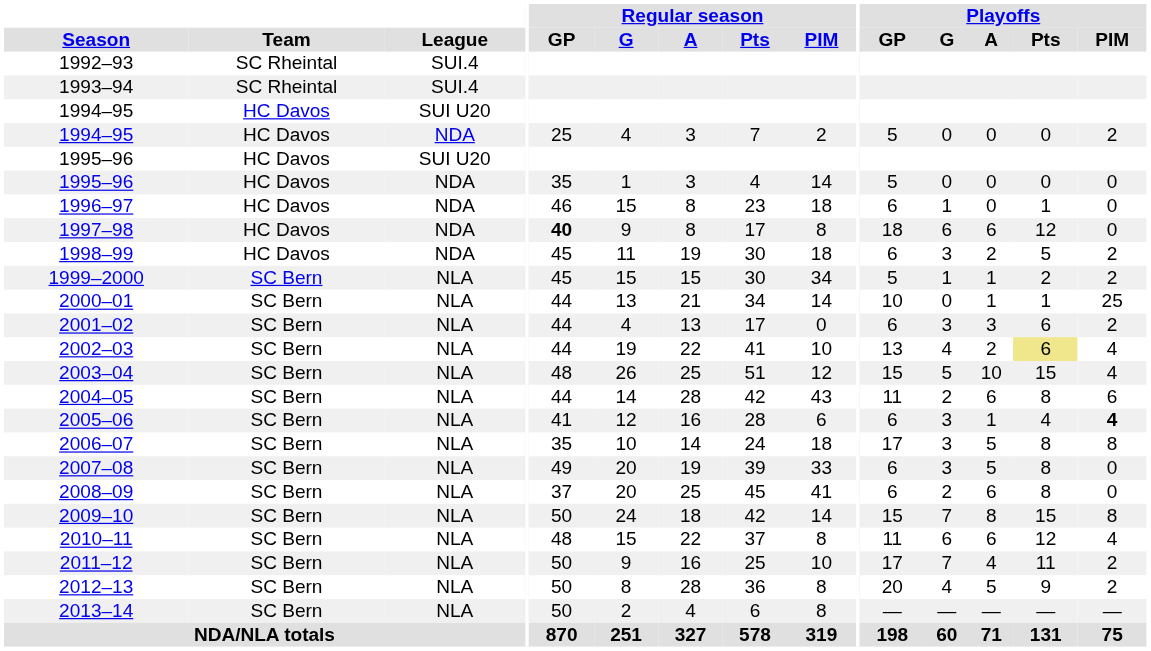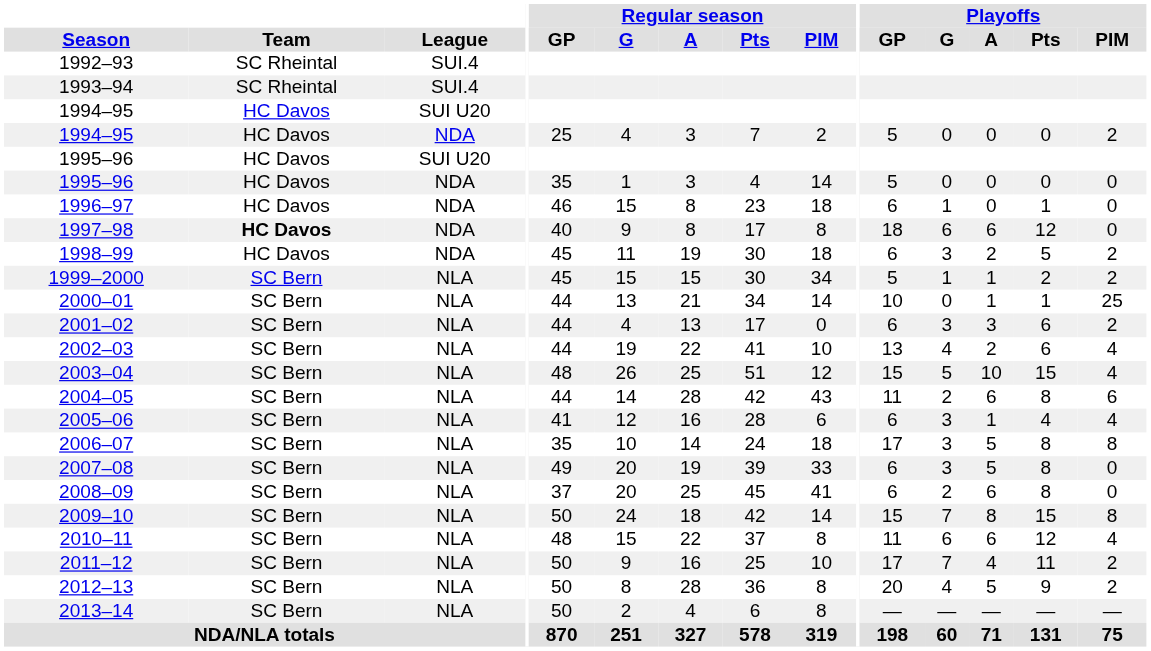1997–98 | Team: normal -> bold
1997–98 | Regular season / GP: bold -> normal
2002–03 | Playoffs / Pts: khaki background -> no background
2005–06 | Playoffs / PIM: bold -> normal
